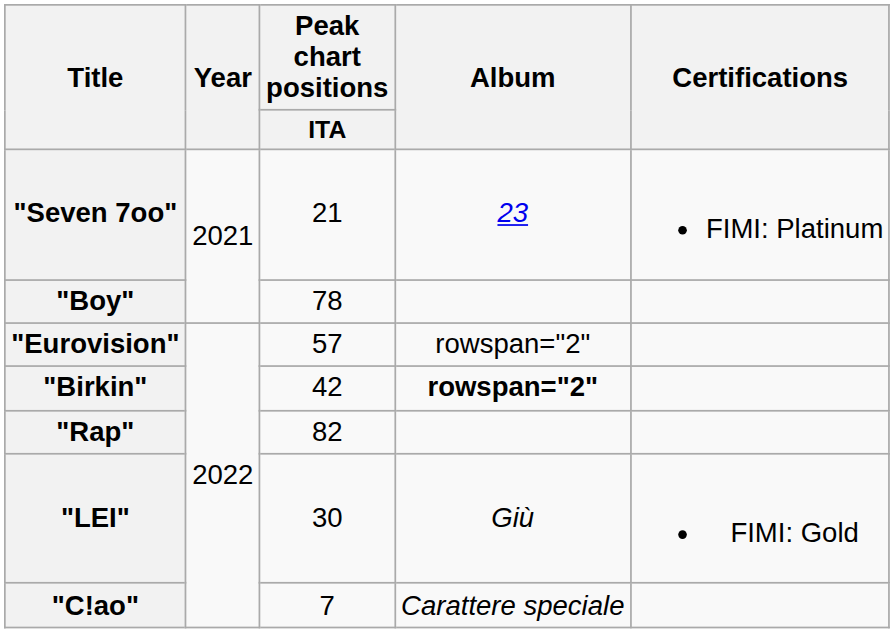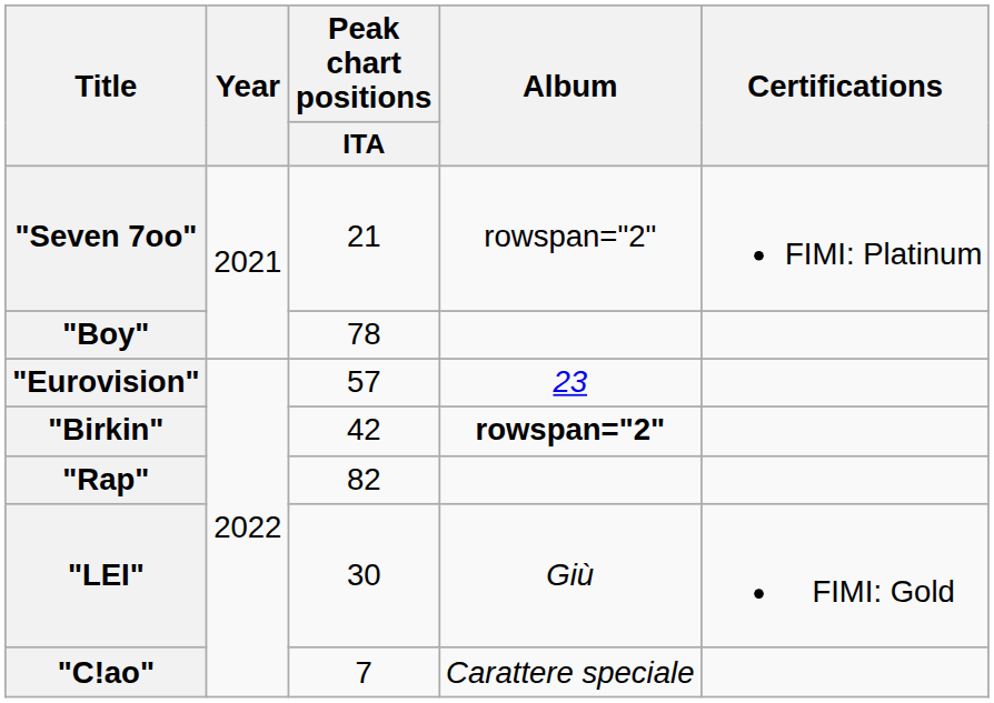"Seven 7oo" | Album: 23 -> rowspan="2"
"Eurovision" | Album: rowspan="2" -> 23
